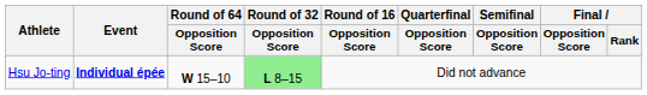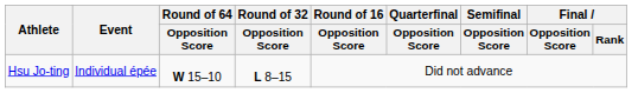Hsu Jo-ting | Event: bold -> normal
Hsu Jo-ting | Round of 32 / Opposition Score: lightgreen background -> no background
